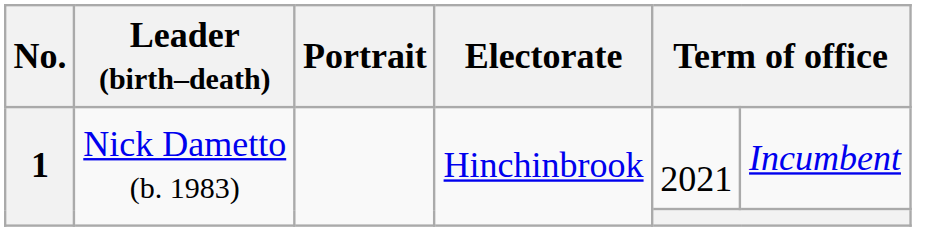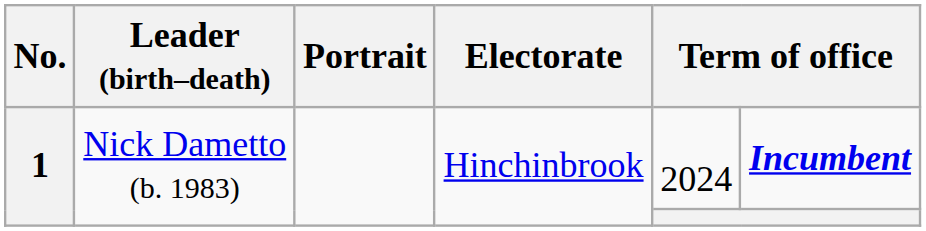row 2 | column 5: 2021 -> 2024
row 2 | column 6: normal -> bold
